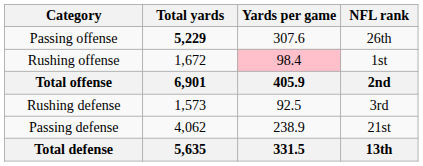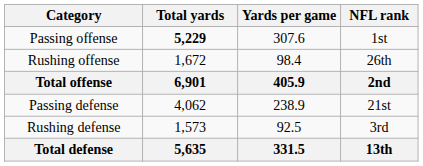Passing offense | NFL rank: 26th -> 1st
Rushing offense | Yards per game: pink background -> no background
Rushing offense | NFL rank: 1st -> 26th
rows swapped: Passing defense <-> Rushing defense
